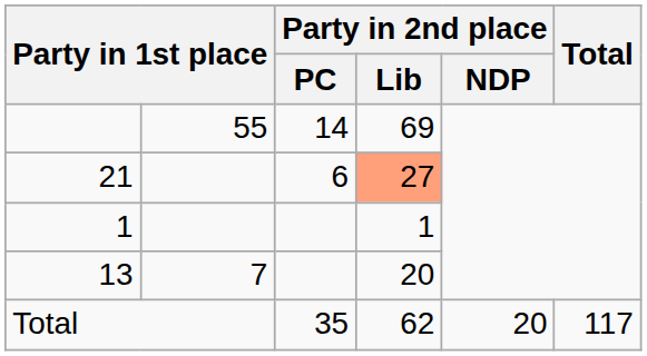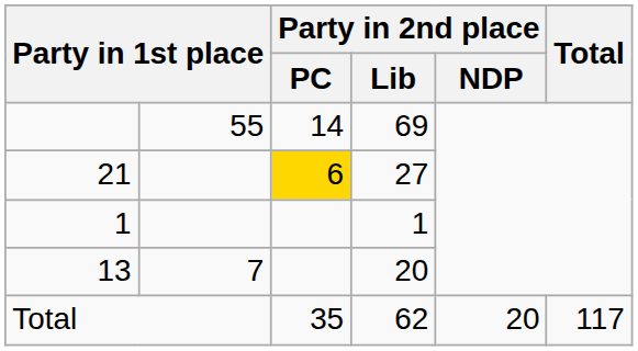21 | Party in 2nd place / PC: no background -> gold background
21 | Party in 2nd place / Lib: lightsalmon background -> no background
